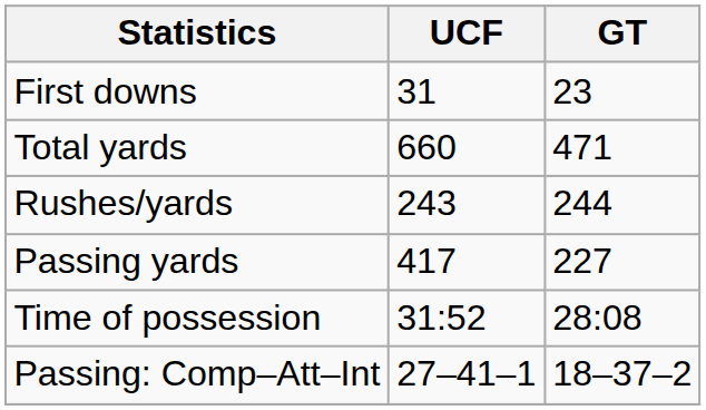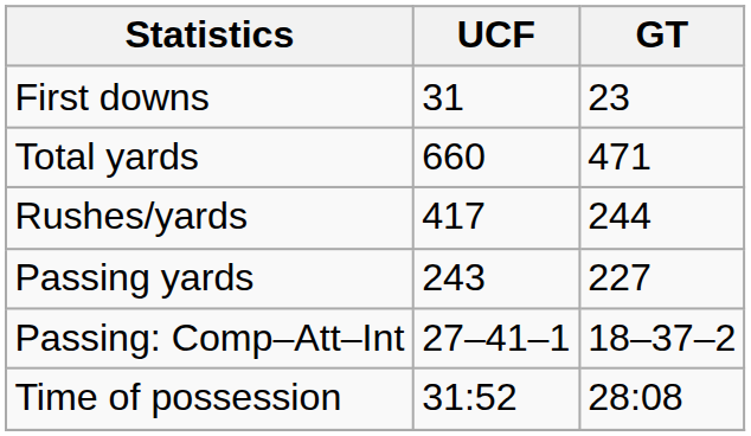Rushes/yards | UCF: 243 -> 417
Passing yards | UCF: 417 -> 243
rows swapped: Passing: Comp–Att–Int <-> Time of possession
